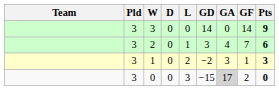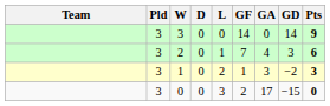columns swapped: GF <-> GD
row 5 | GA: lightgrey background -> no background
